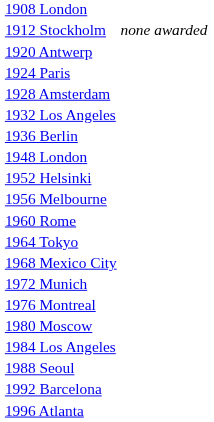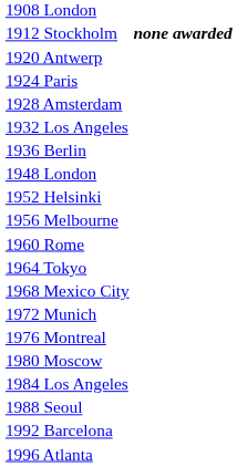1912 Stockholm | column 2: normal -> bold
